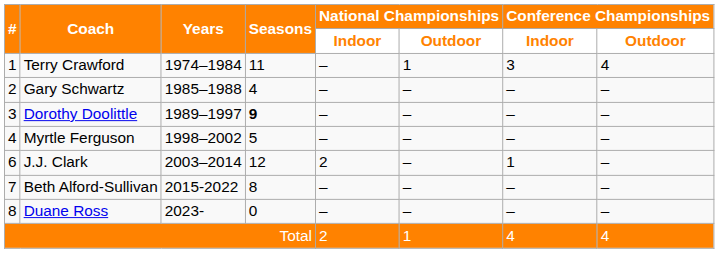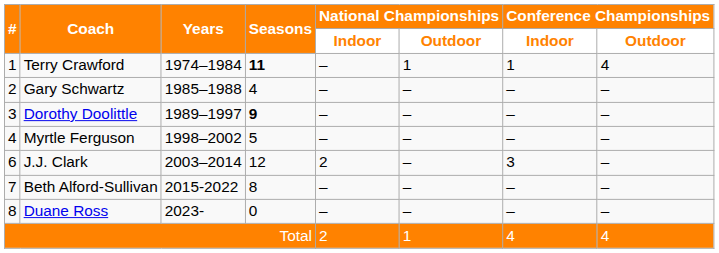Terry Crawford | Seasons: normal -> bold
Terry Crawford | column 7: 3 -> 1
J.J. Clark | column 7: 1 -> 3
